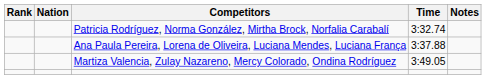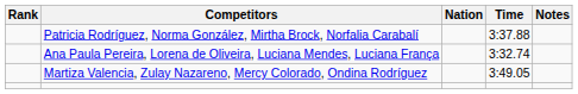columns swapped: Nation <-> Competitors
row 2 | Time: 3:32.74 -> 3:37.88
row 3 | Time: 3:37.88 -> 3:32.74
